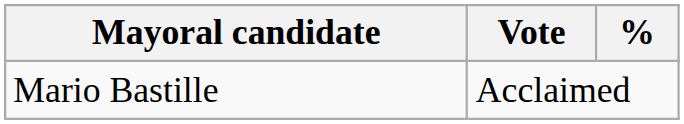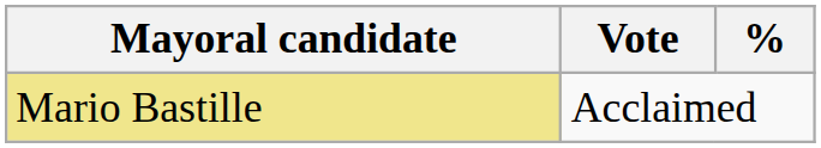Mario Bastille | Mayoral candidate: no background -> khaki background
